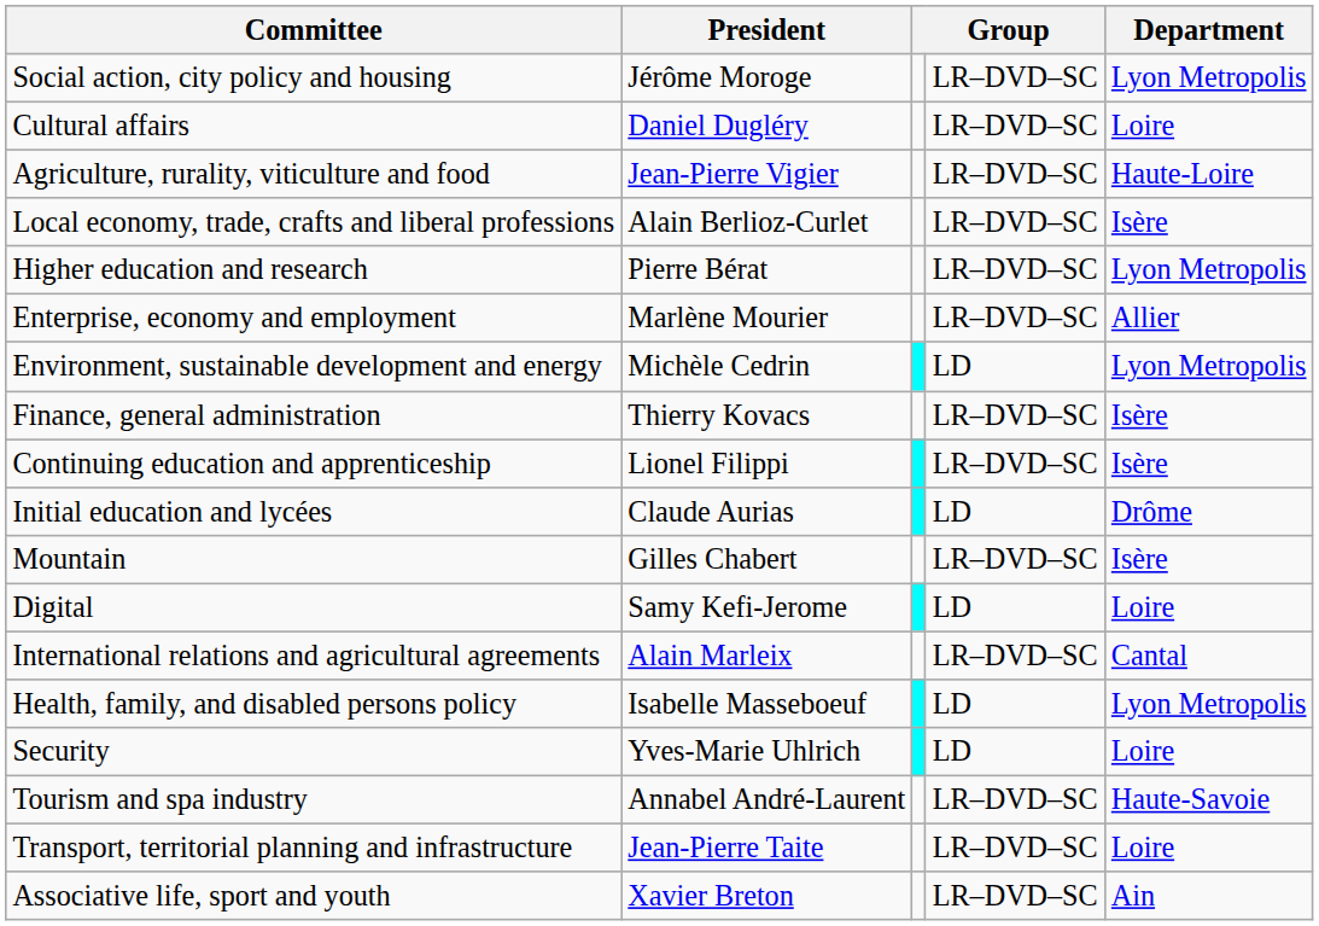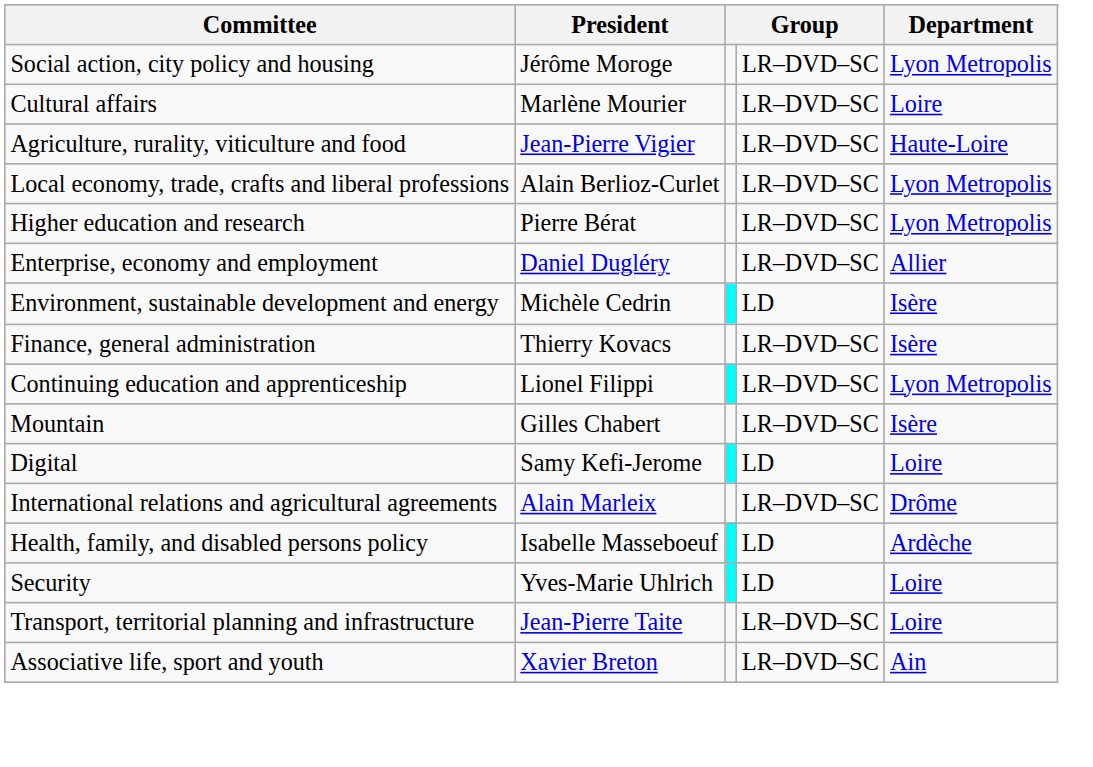Cultural affairs | President: Daniel Dugléry -> Marlène Mourier
Local economy, trade, crafts and liberal professions | Department: Isère -> Lyon Metropolis
Enterprise, economy and employment | President: Marlène Mourier -> Daniel Dugléry
Environment, sustainable development and energy | Department: Lyon Metropolis -> Isère
Continuing education and apprenticeship | Department: Isère -> Lyon Metropolis
- row: Initial education and lycées | Claude Aurias | LD | Drôme
International relations and agricultural agreements | Department: Cantal -> Drôme
Health, family, and disabled persons policy | Department: Lyon Metropolis -> Ardèche
- row: Tourism and spa industry | Annabel André-Laurent | LR–DVD–SC | Haute-Savoie
